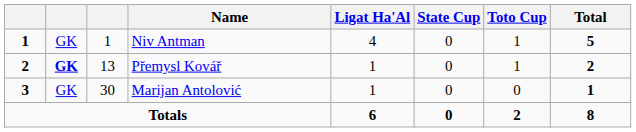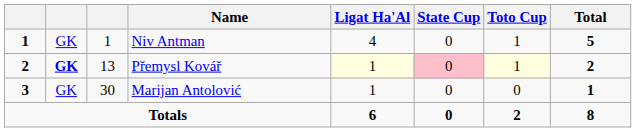Přemysl Kovář | Ligat Ha'Al: no background -> lightyellow background
Přemysl Kovář | State Cup: no background -> pink background
Přemysl Kovář | Toto Cup: no background -> lightyellow background
